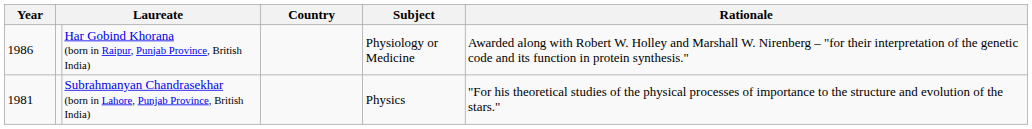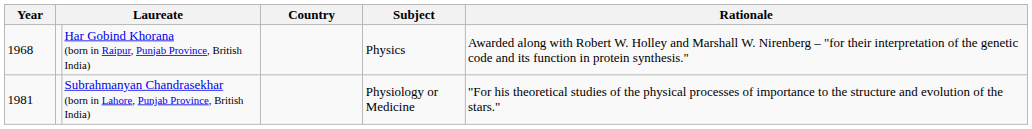row 2 | Year: 1986 -> 1968
row 2 | Subject: Physiology or Medicine -> Physics
row 3 | Subject: Physics -> Physiology or Medicine
